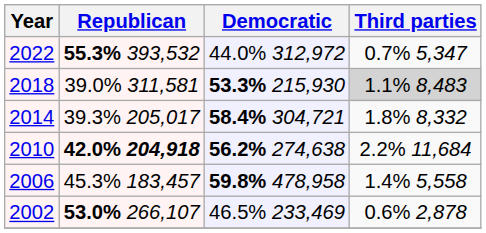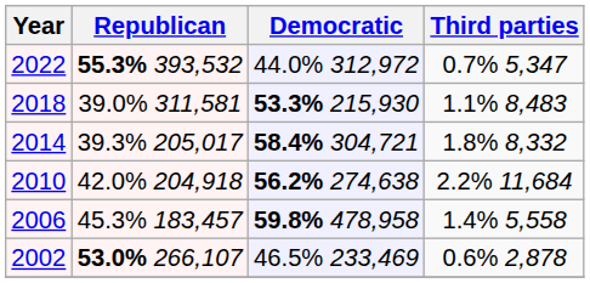2018 | Third parties: lightgrey background -> no background
2010 | Republican: bold -> normal
